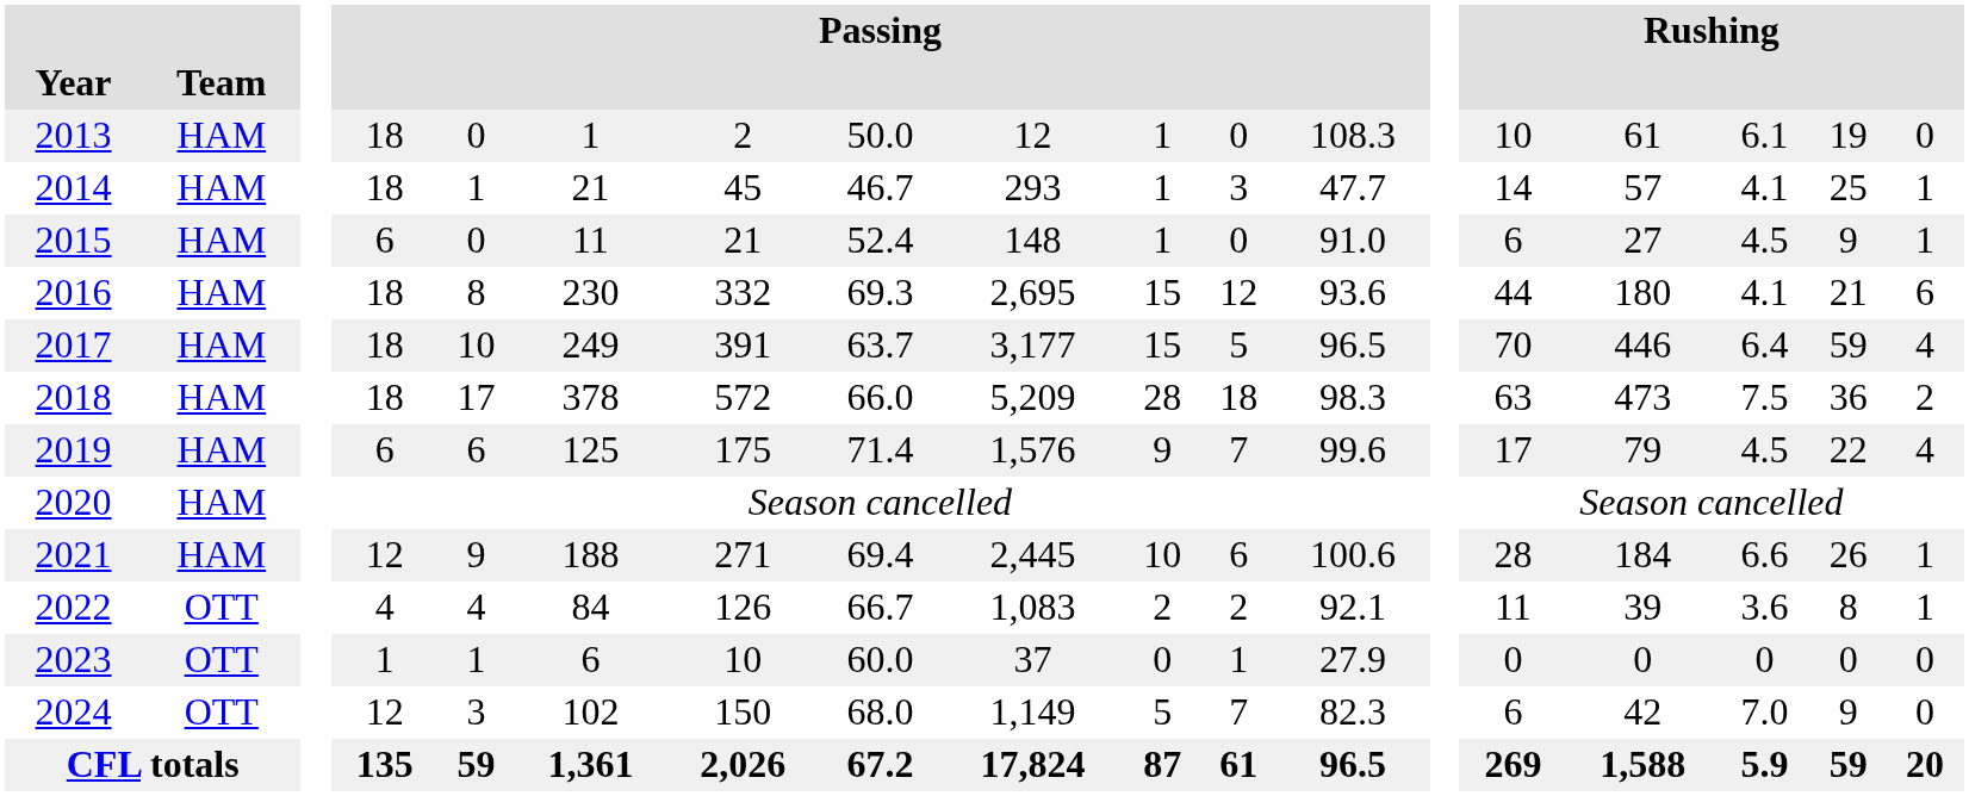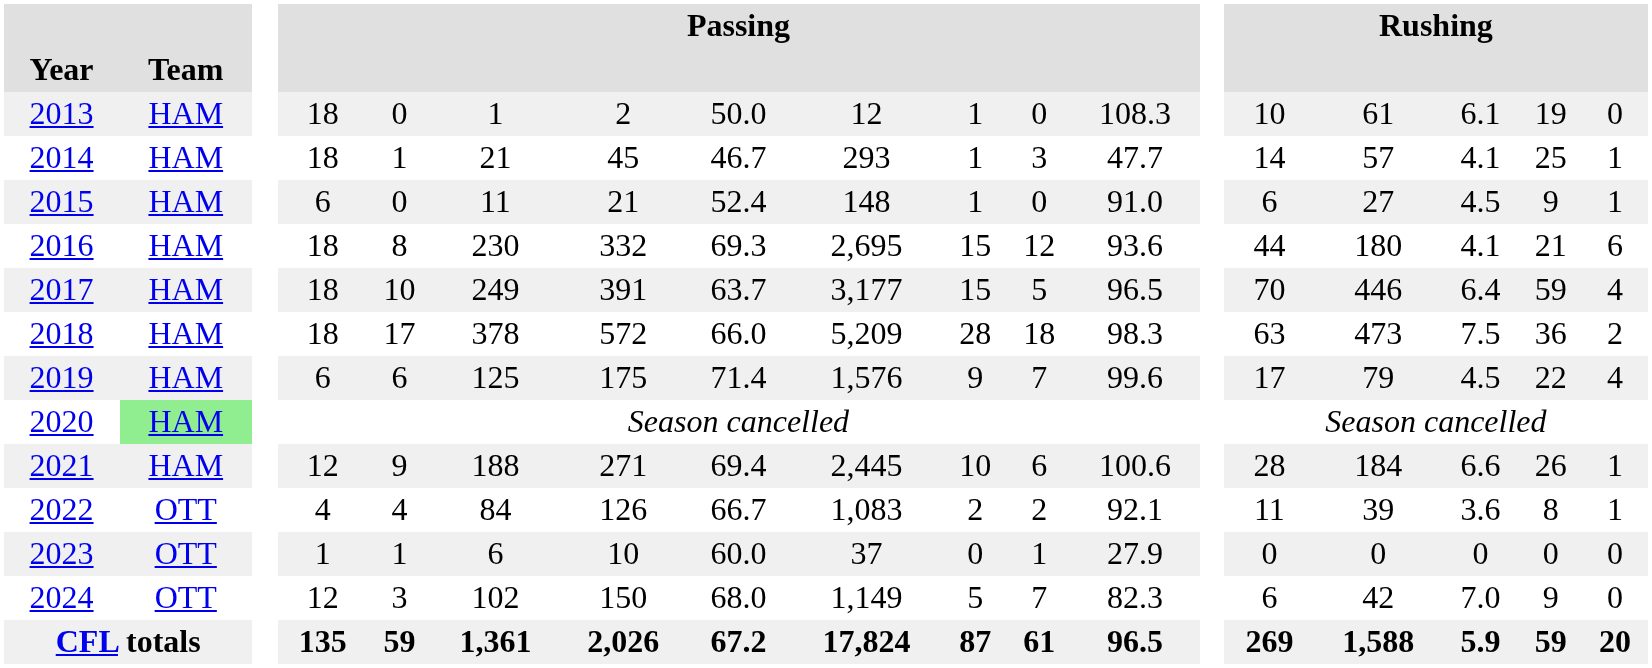2020 | Team: no background -> lightgreen background
